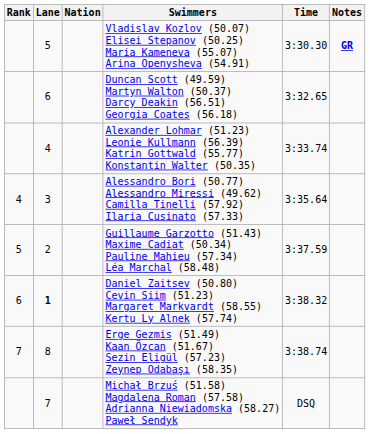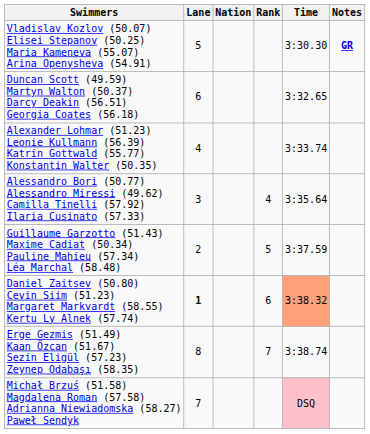columns swapped: Rank <-> Swimmers
row 7 | Time: no background -> lightsalmon background
row 9 | Time: no background -> pink background
